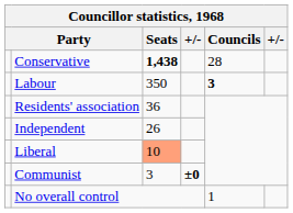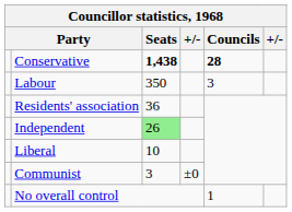Conservative | Councils: normal -> bold
Labour | Councils: bold -> normal
Independent | Seats: no background -> lightgreen background
Liberal | Seats: lightsalmon background -> no background
Communist | column 4: bold -> normal
